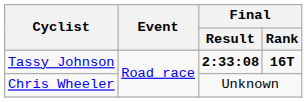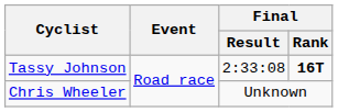Tassy Johnson | Final / Result: bold -> normal
